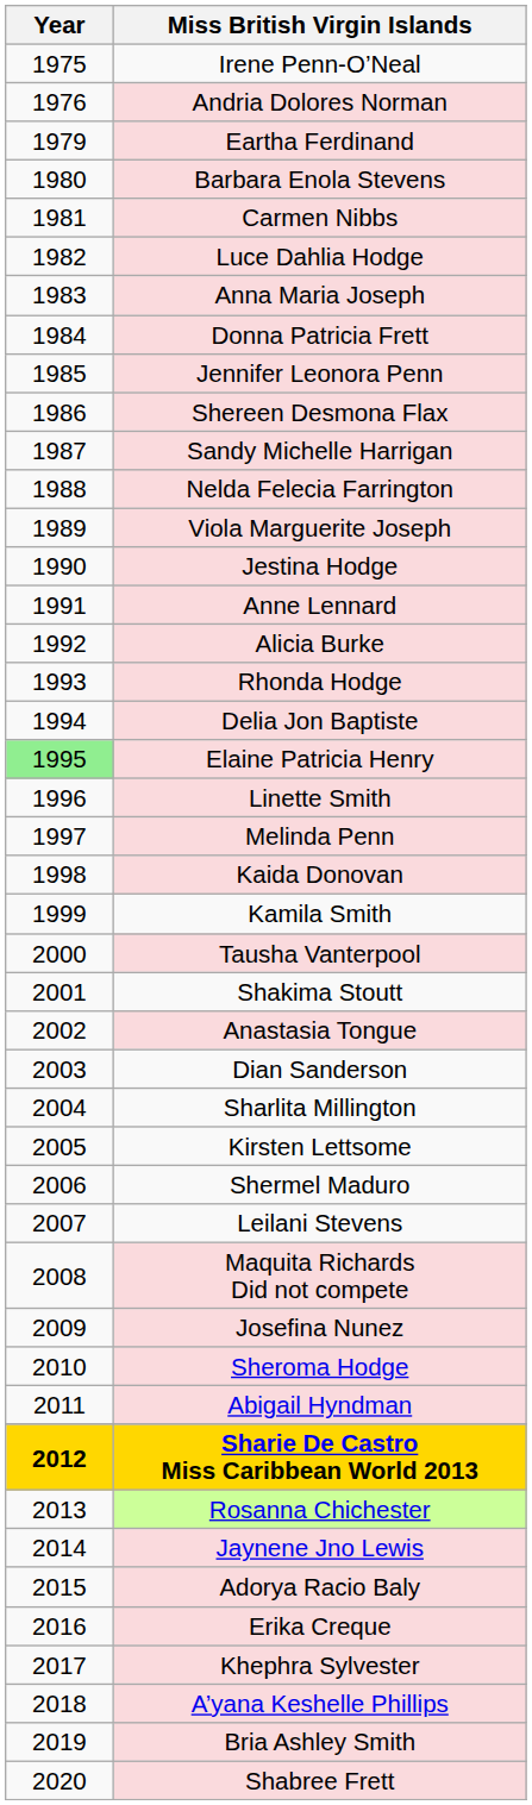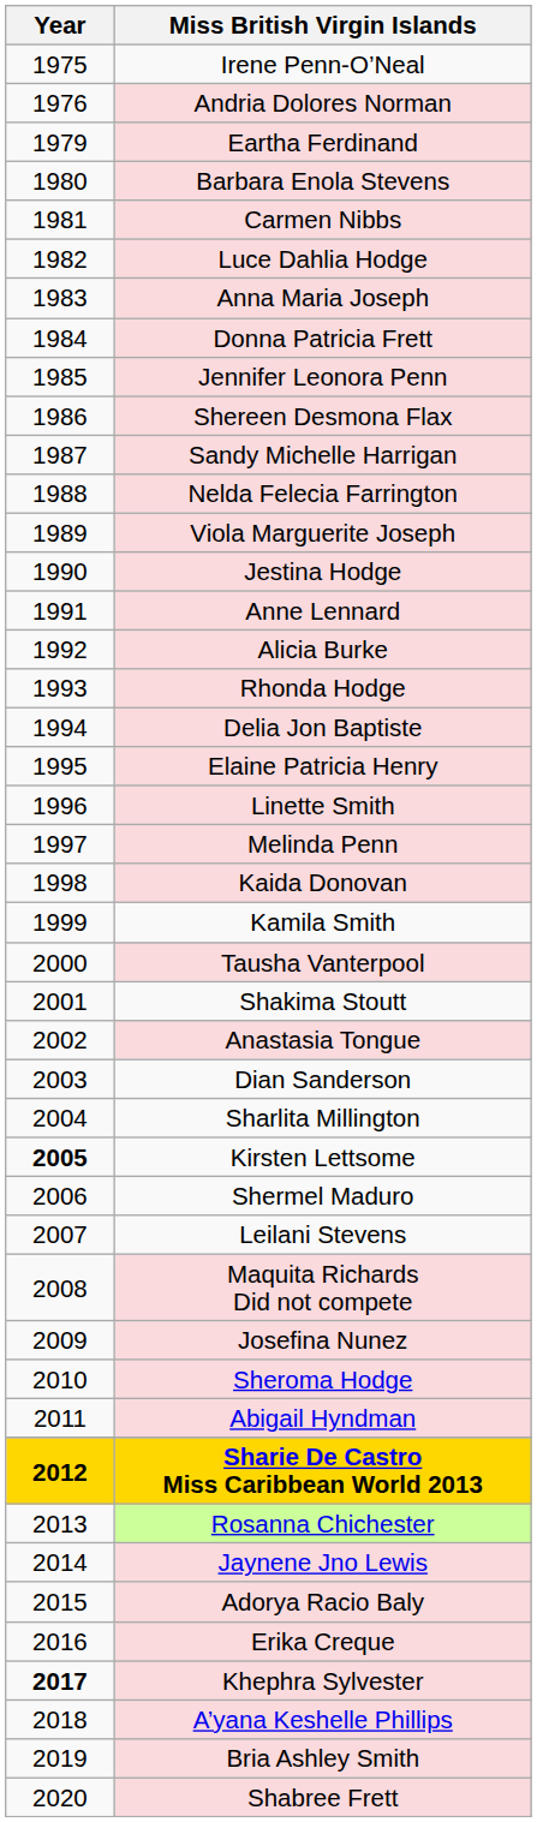Elaine Patricia Henry | Year: lightgreen background -> no background
Kirsten Lettsome | Year: normal -> bold
Khephra Sylvester | Year: normal -> bold
